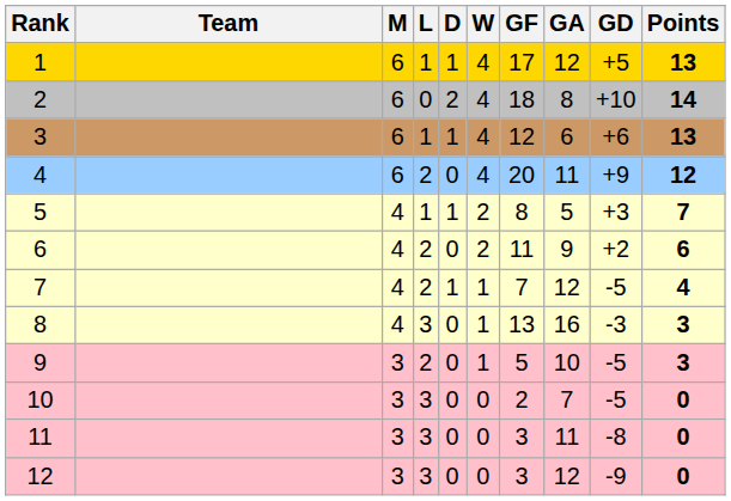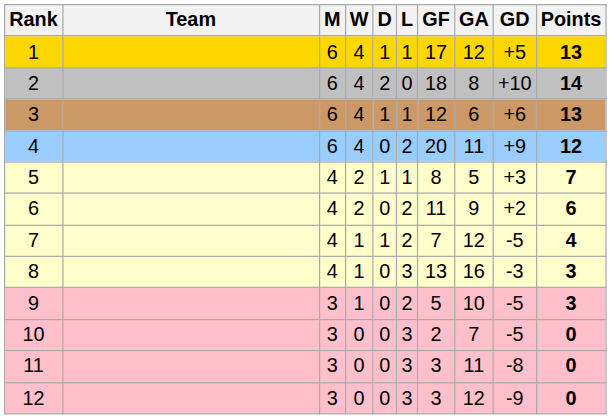columns swapped: W <-> L
